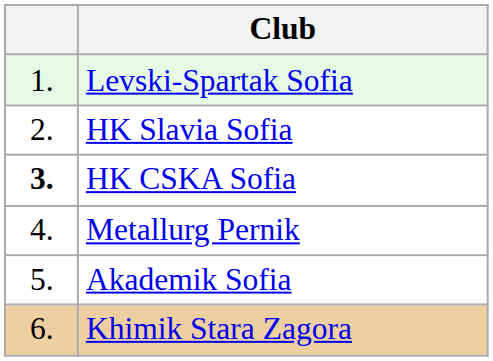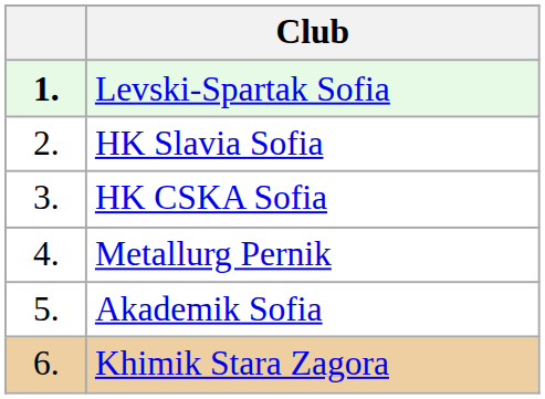Levski-Spartak Sofia | column 1: normal -> bold
HK CSKA Sofia | column 1: bold -> normal
